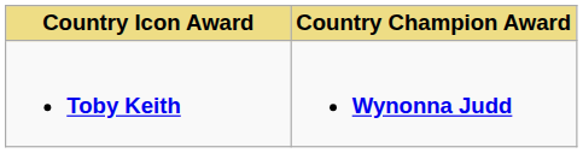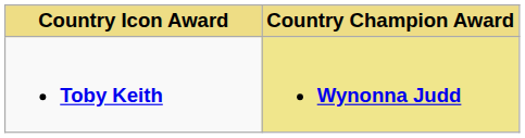Toby Keith | Country Champion Award: no background -> khaki background
